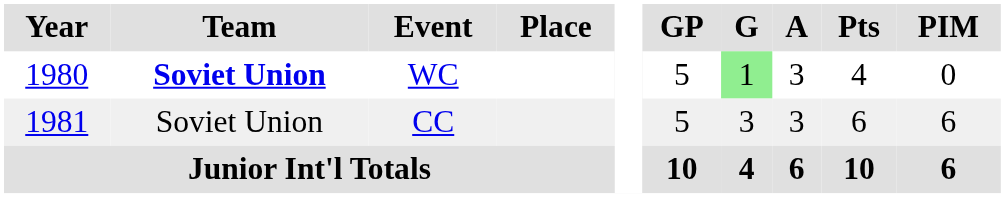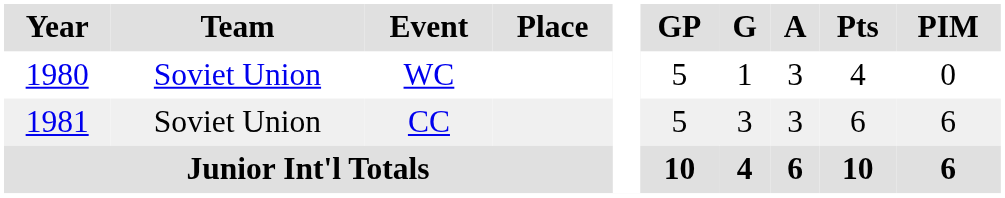WC | Team: bold -> normal
WC | G: lightgreen background -> no background
